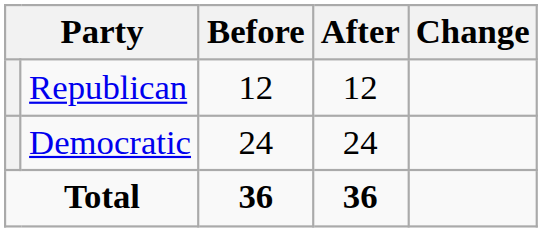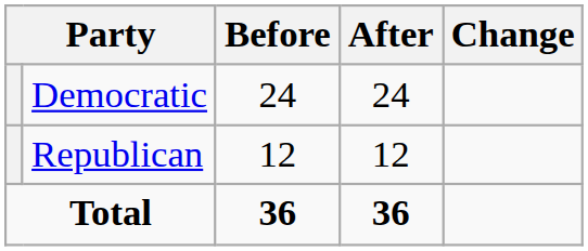rows swapped: Democratic <-> Republican
